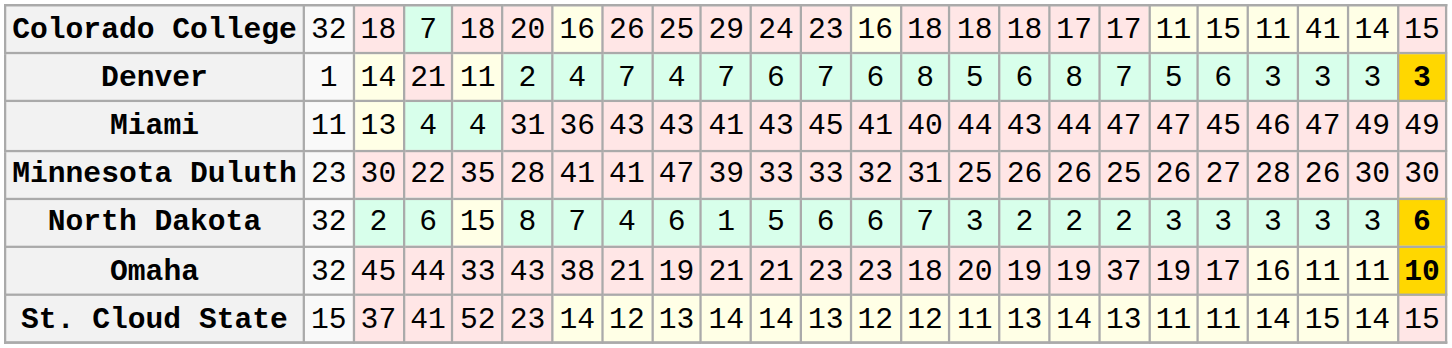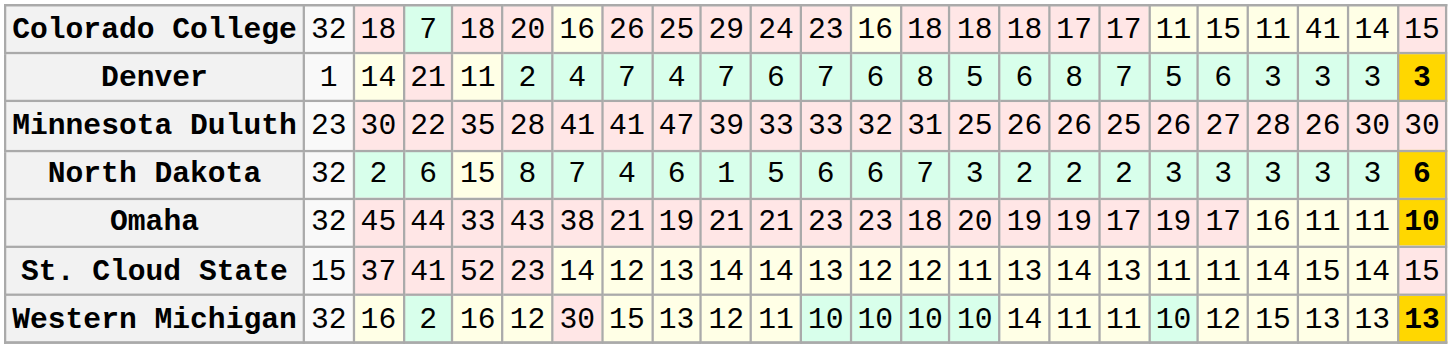- row: Miami | 11 | 13 | 4 | 4 | 31 | 36 | 43 | 43 | 41 | 43 | 45 | 41 | 40 | 44 | 43 | 44 | 47 | 47 | 45 | 46 | 47 | 49 | 49
Omaha | column 18: 37 -> 17
+ row: Western Michigan | 32 | 16 | 2 | 16 | 12 | 30 | 15 | 13 | 12 | 11 | 10 | 10 | 10 | 10 | 14 | 11 | 11 | 10 | 12 | 15 | 13 | 13 | 13
